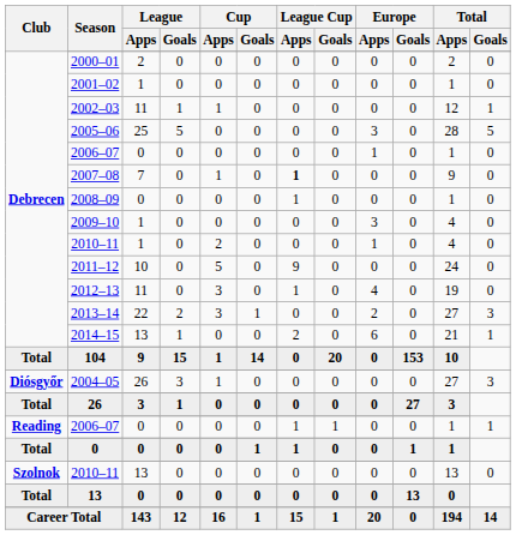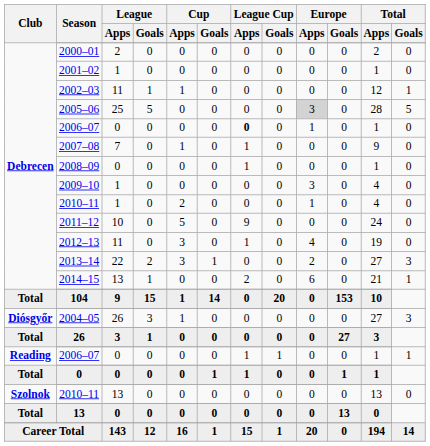2005–06 | Europe / Apps: no background -> lightgrey background
Debrecen / 2006–07 | League Cup / Apps: normal -> bold
2007–08 | League Cup / Apps: bold -> normal
